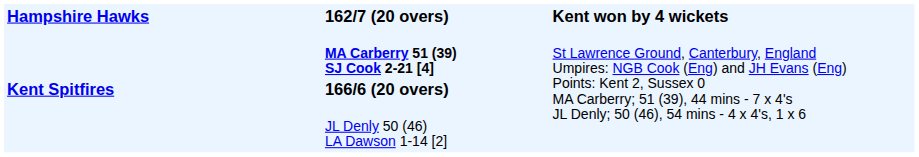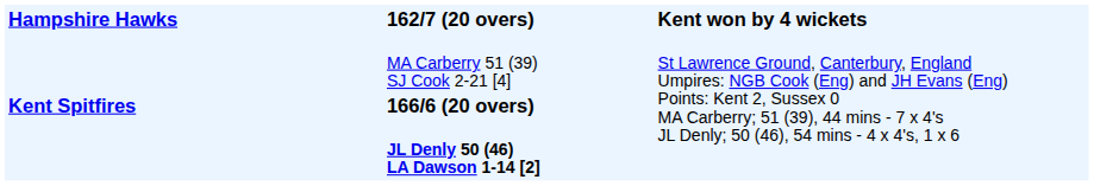MA Carberry 51 (39) SJ Cook 2-21 [4] | 162/7 (20 overs): bold -> normal
JL Denly 50 (46) LA Dawson 1-14 [2] | 162/7 (20 overs): normal -> bold
